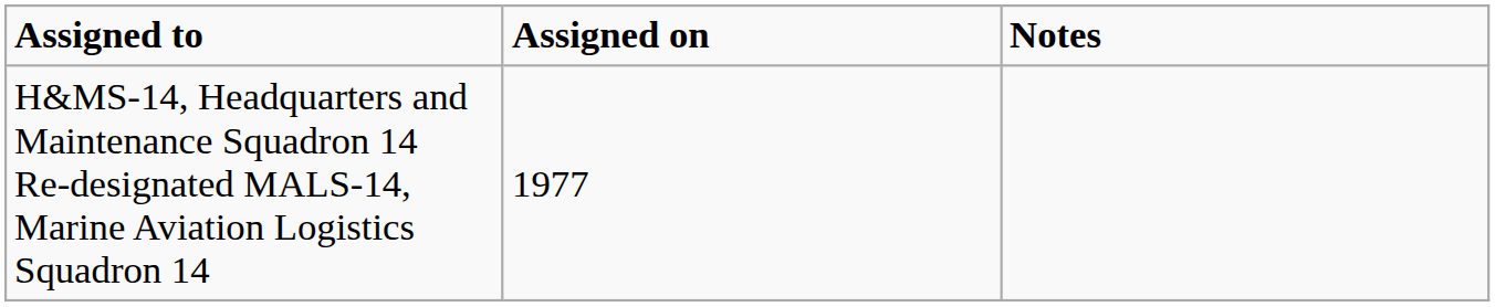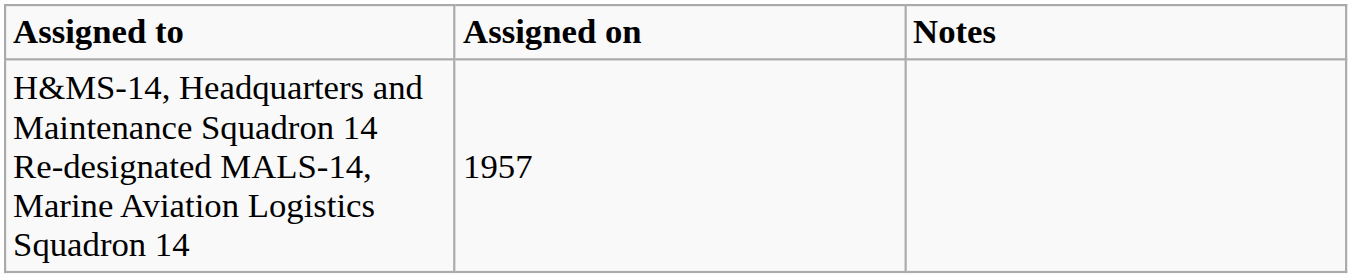row 2 | Assigned on: 1977 -> 1957
